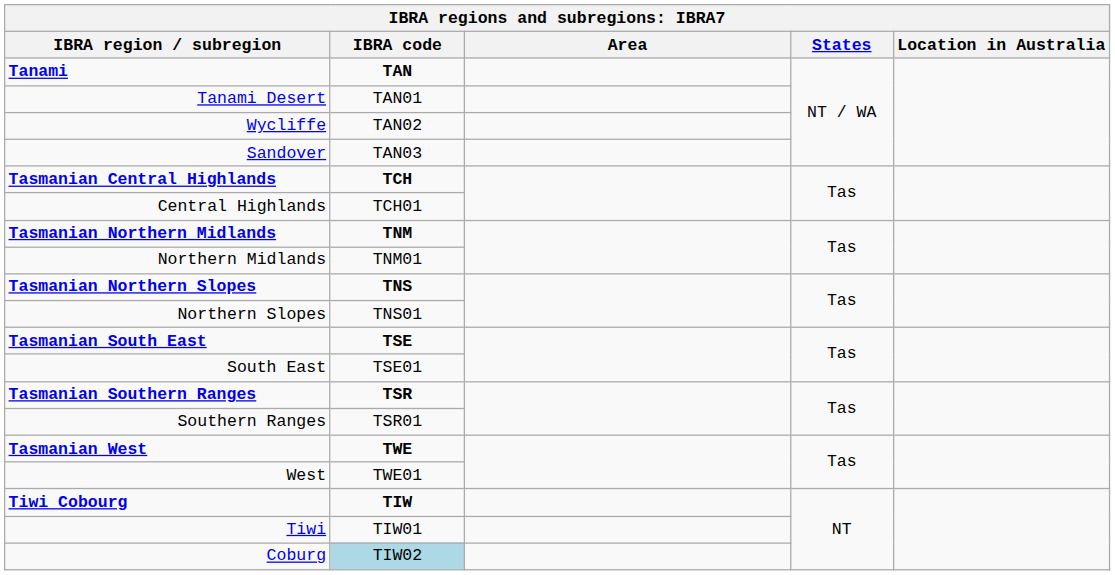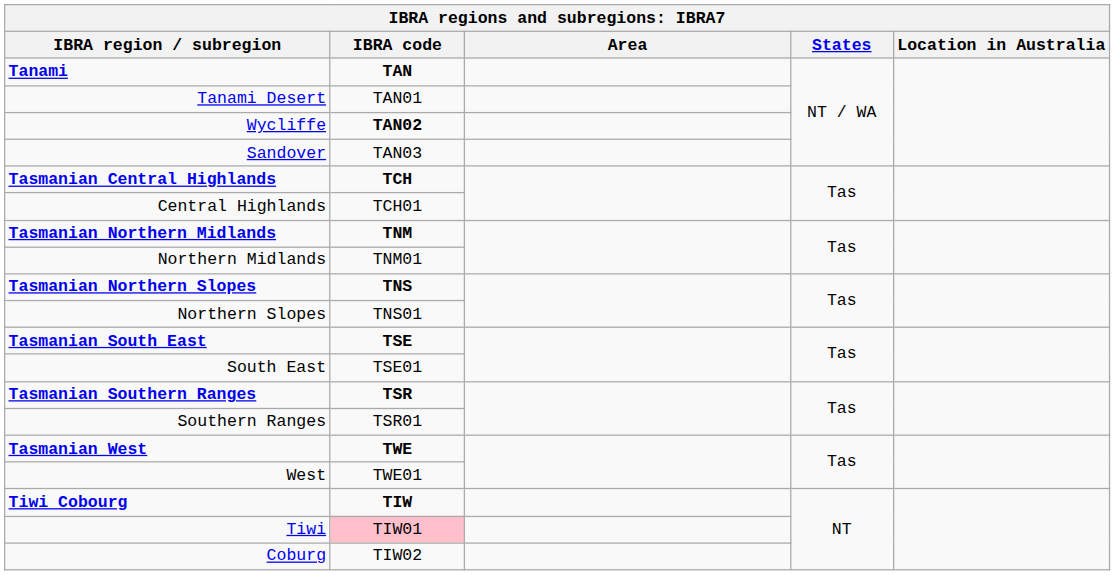Wycliffe | IBRA code: normal -> bold
Tiwi | IBRA code: no background -> pink background
Coburg | IBRA code: lightblue background -> no background
